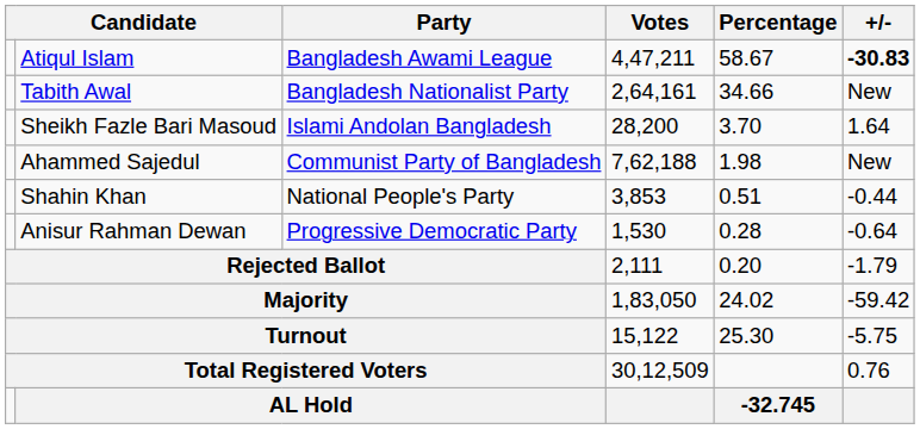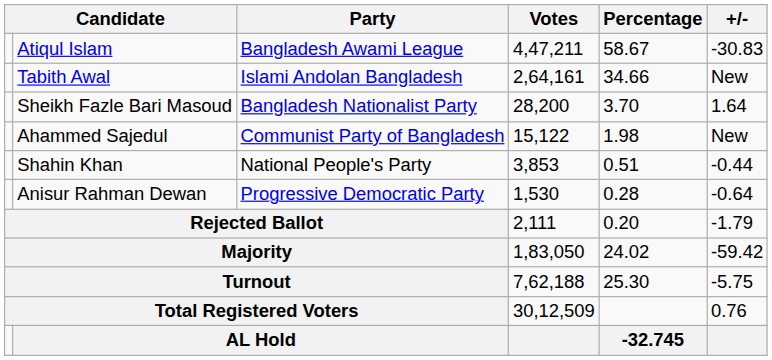Atiqul Islam | +/-: bold -> normal
Tabith Awal | Party: Bangladesh Nationalist Party -> Islami Andolan Bangladesh
Sheikh Fazle Bari Masoud | Party: Islami Andolan Bangladesh -> Bangladesh Nationalist Party
Ahammed Sajedul | Votes: 7,62,188 -> 15,122
Turnout | Votes: 15,122 -> 7,62,188
